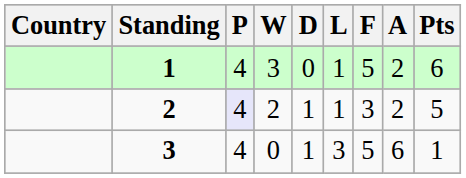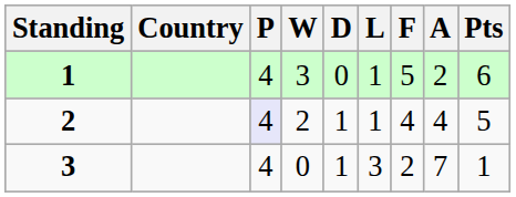columns swapped: Standing <-> Country
row 3 | F: 3 -> 4
row 3 | A: 2 -> 4
row 4 | F: 5 -> 2
row 4 | A: 6 -> 7
